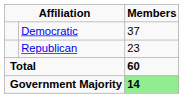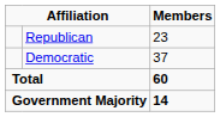rows swapped: Democratic <-> Republican
Government Majority | Members: lightgreen background -> no background
